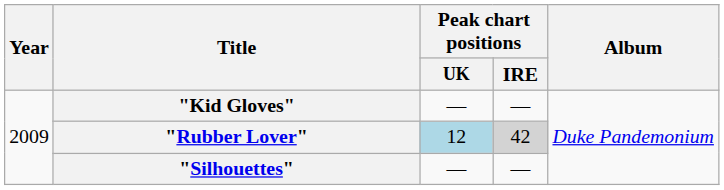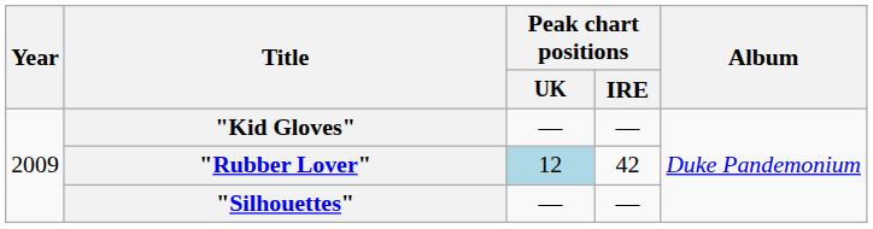"Rubber Lover" | Peak chart positions / IRE: lightgrey background -> no background
